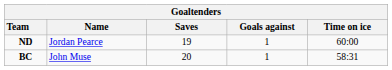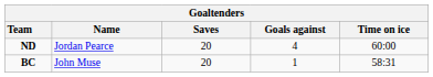ND | Saves: 19 -> 20
ND | Goals against: 1 -> 4
